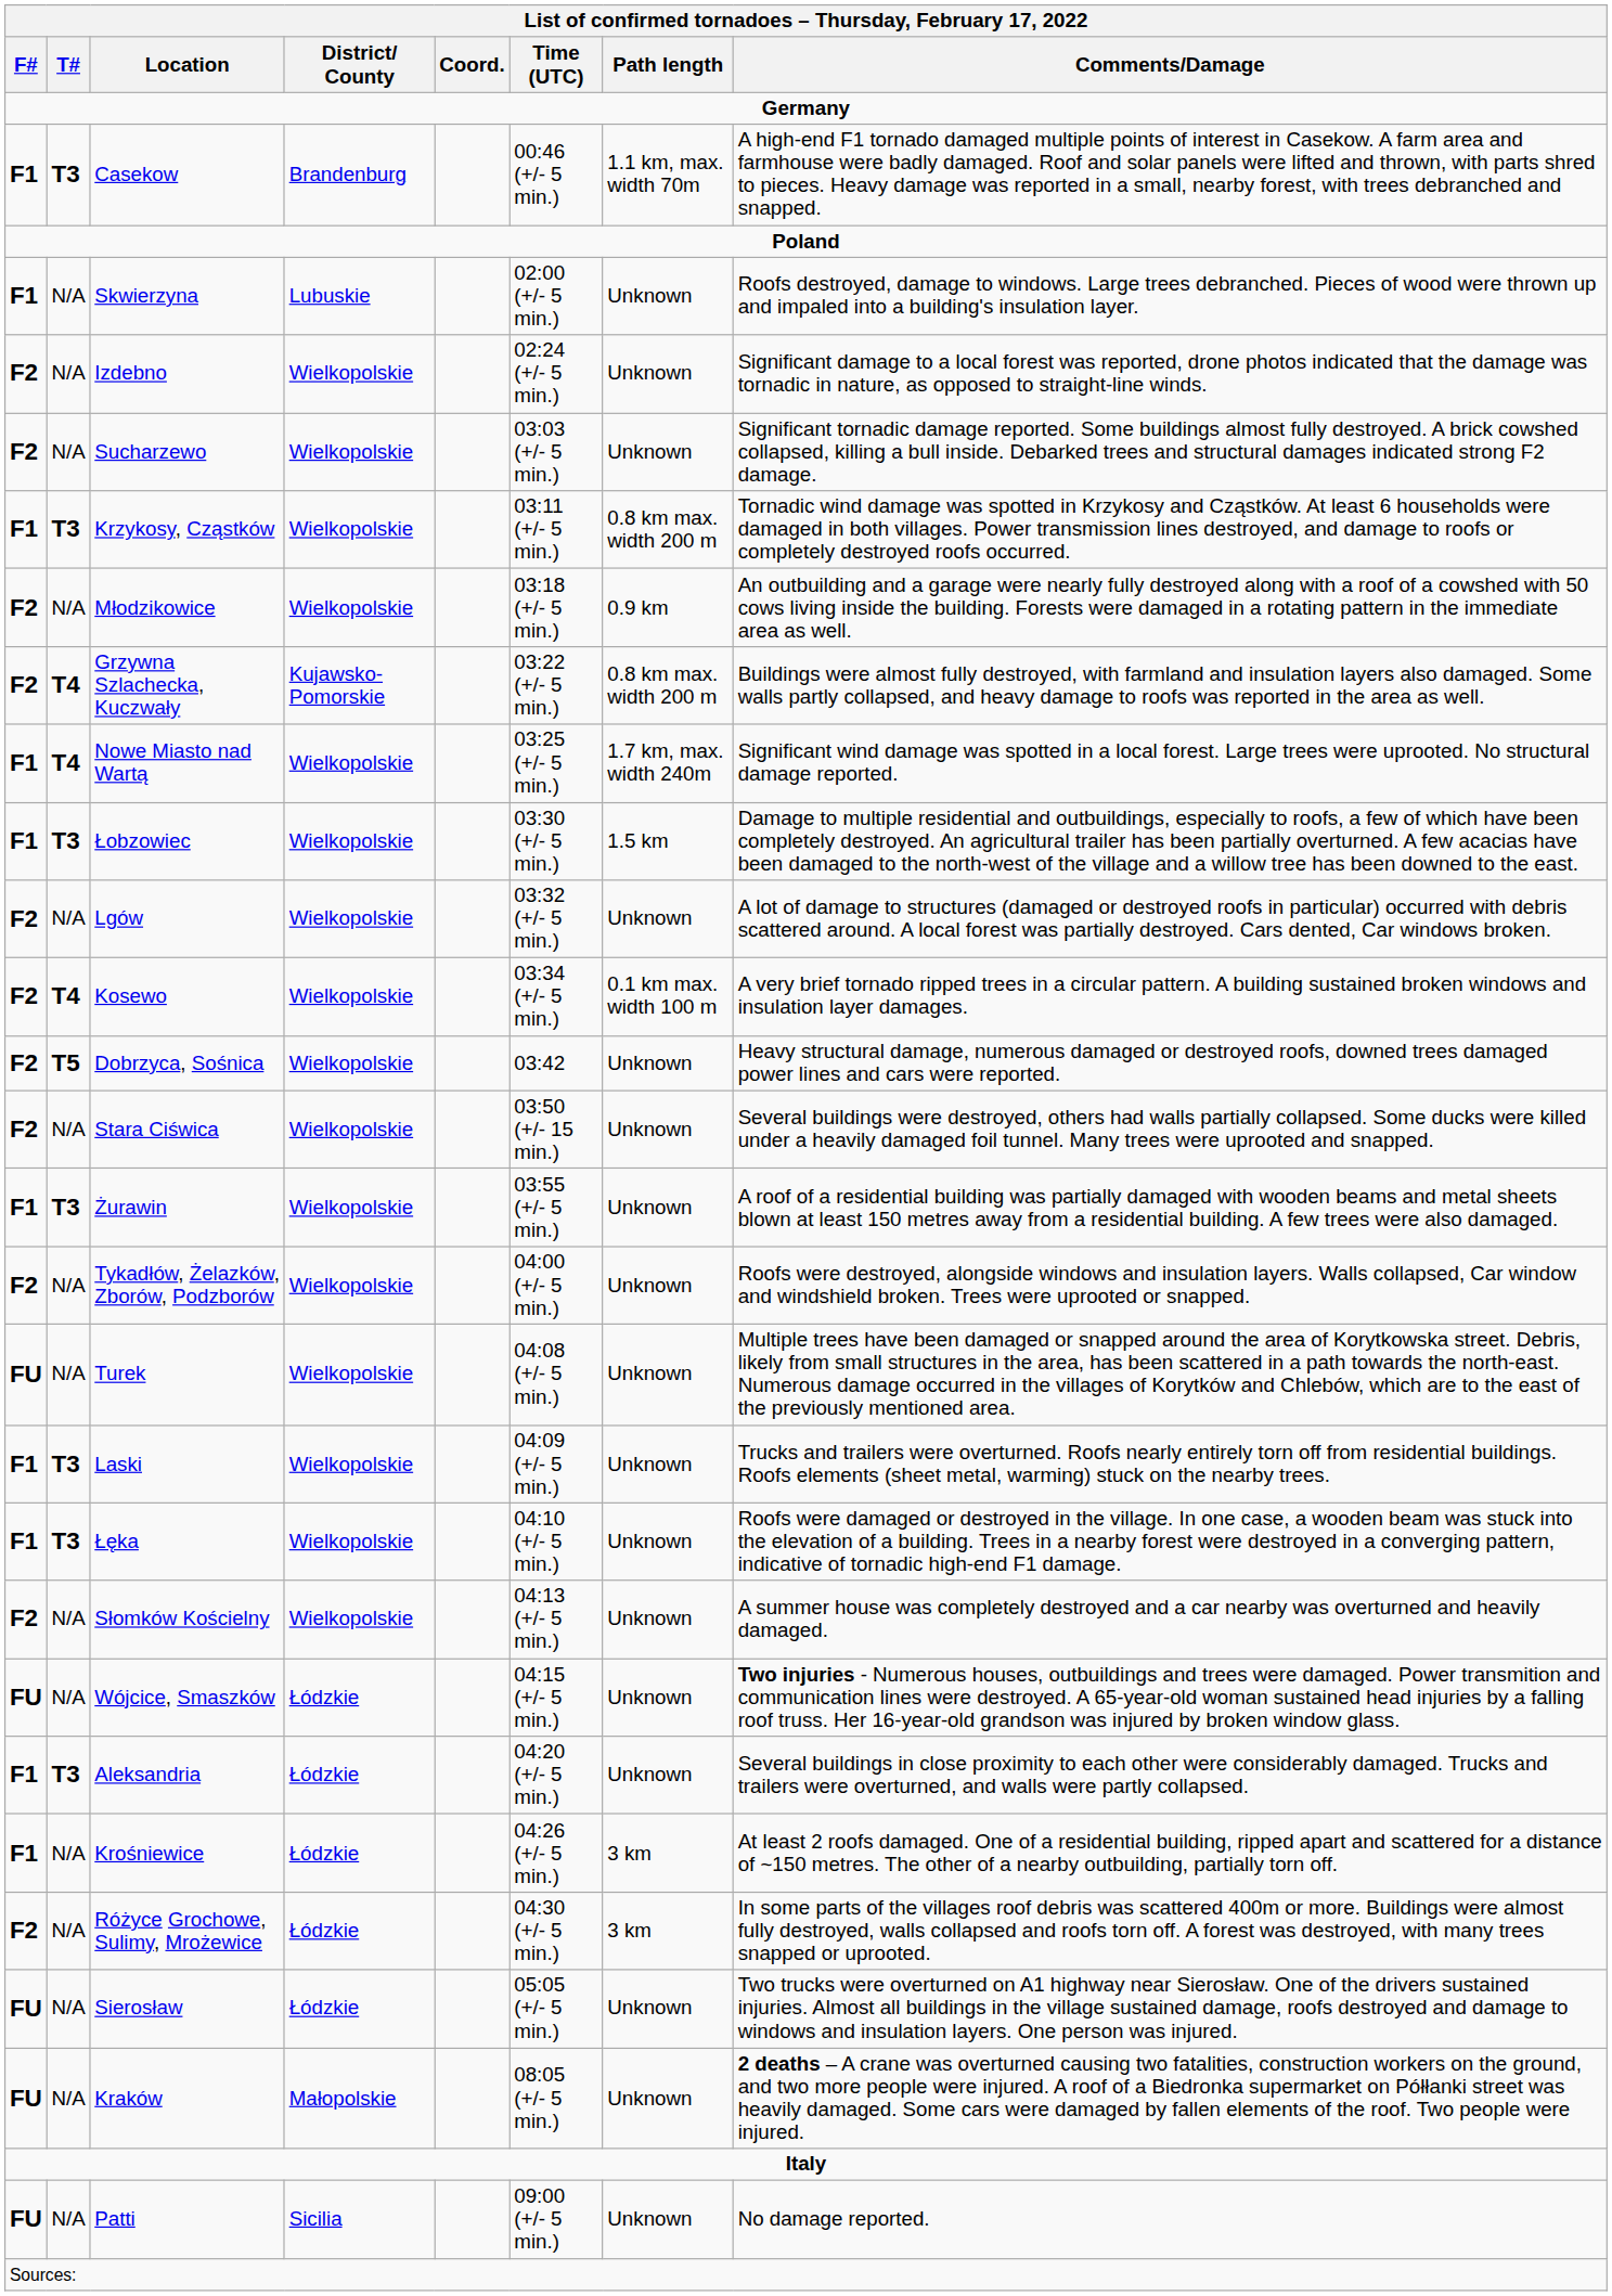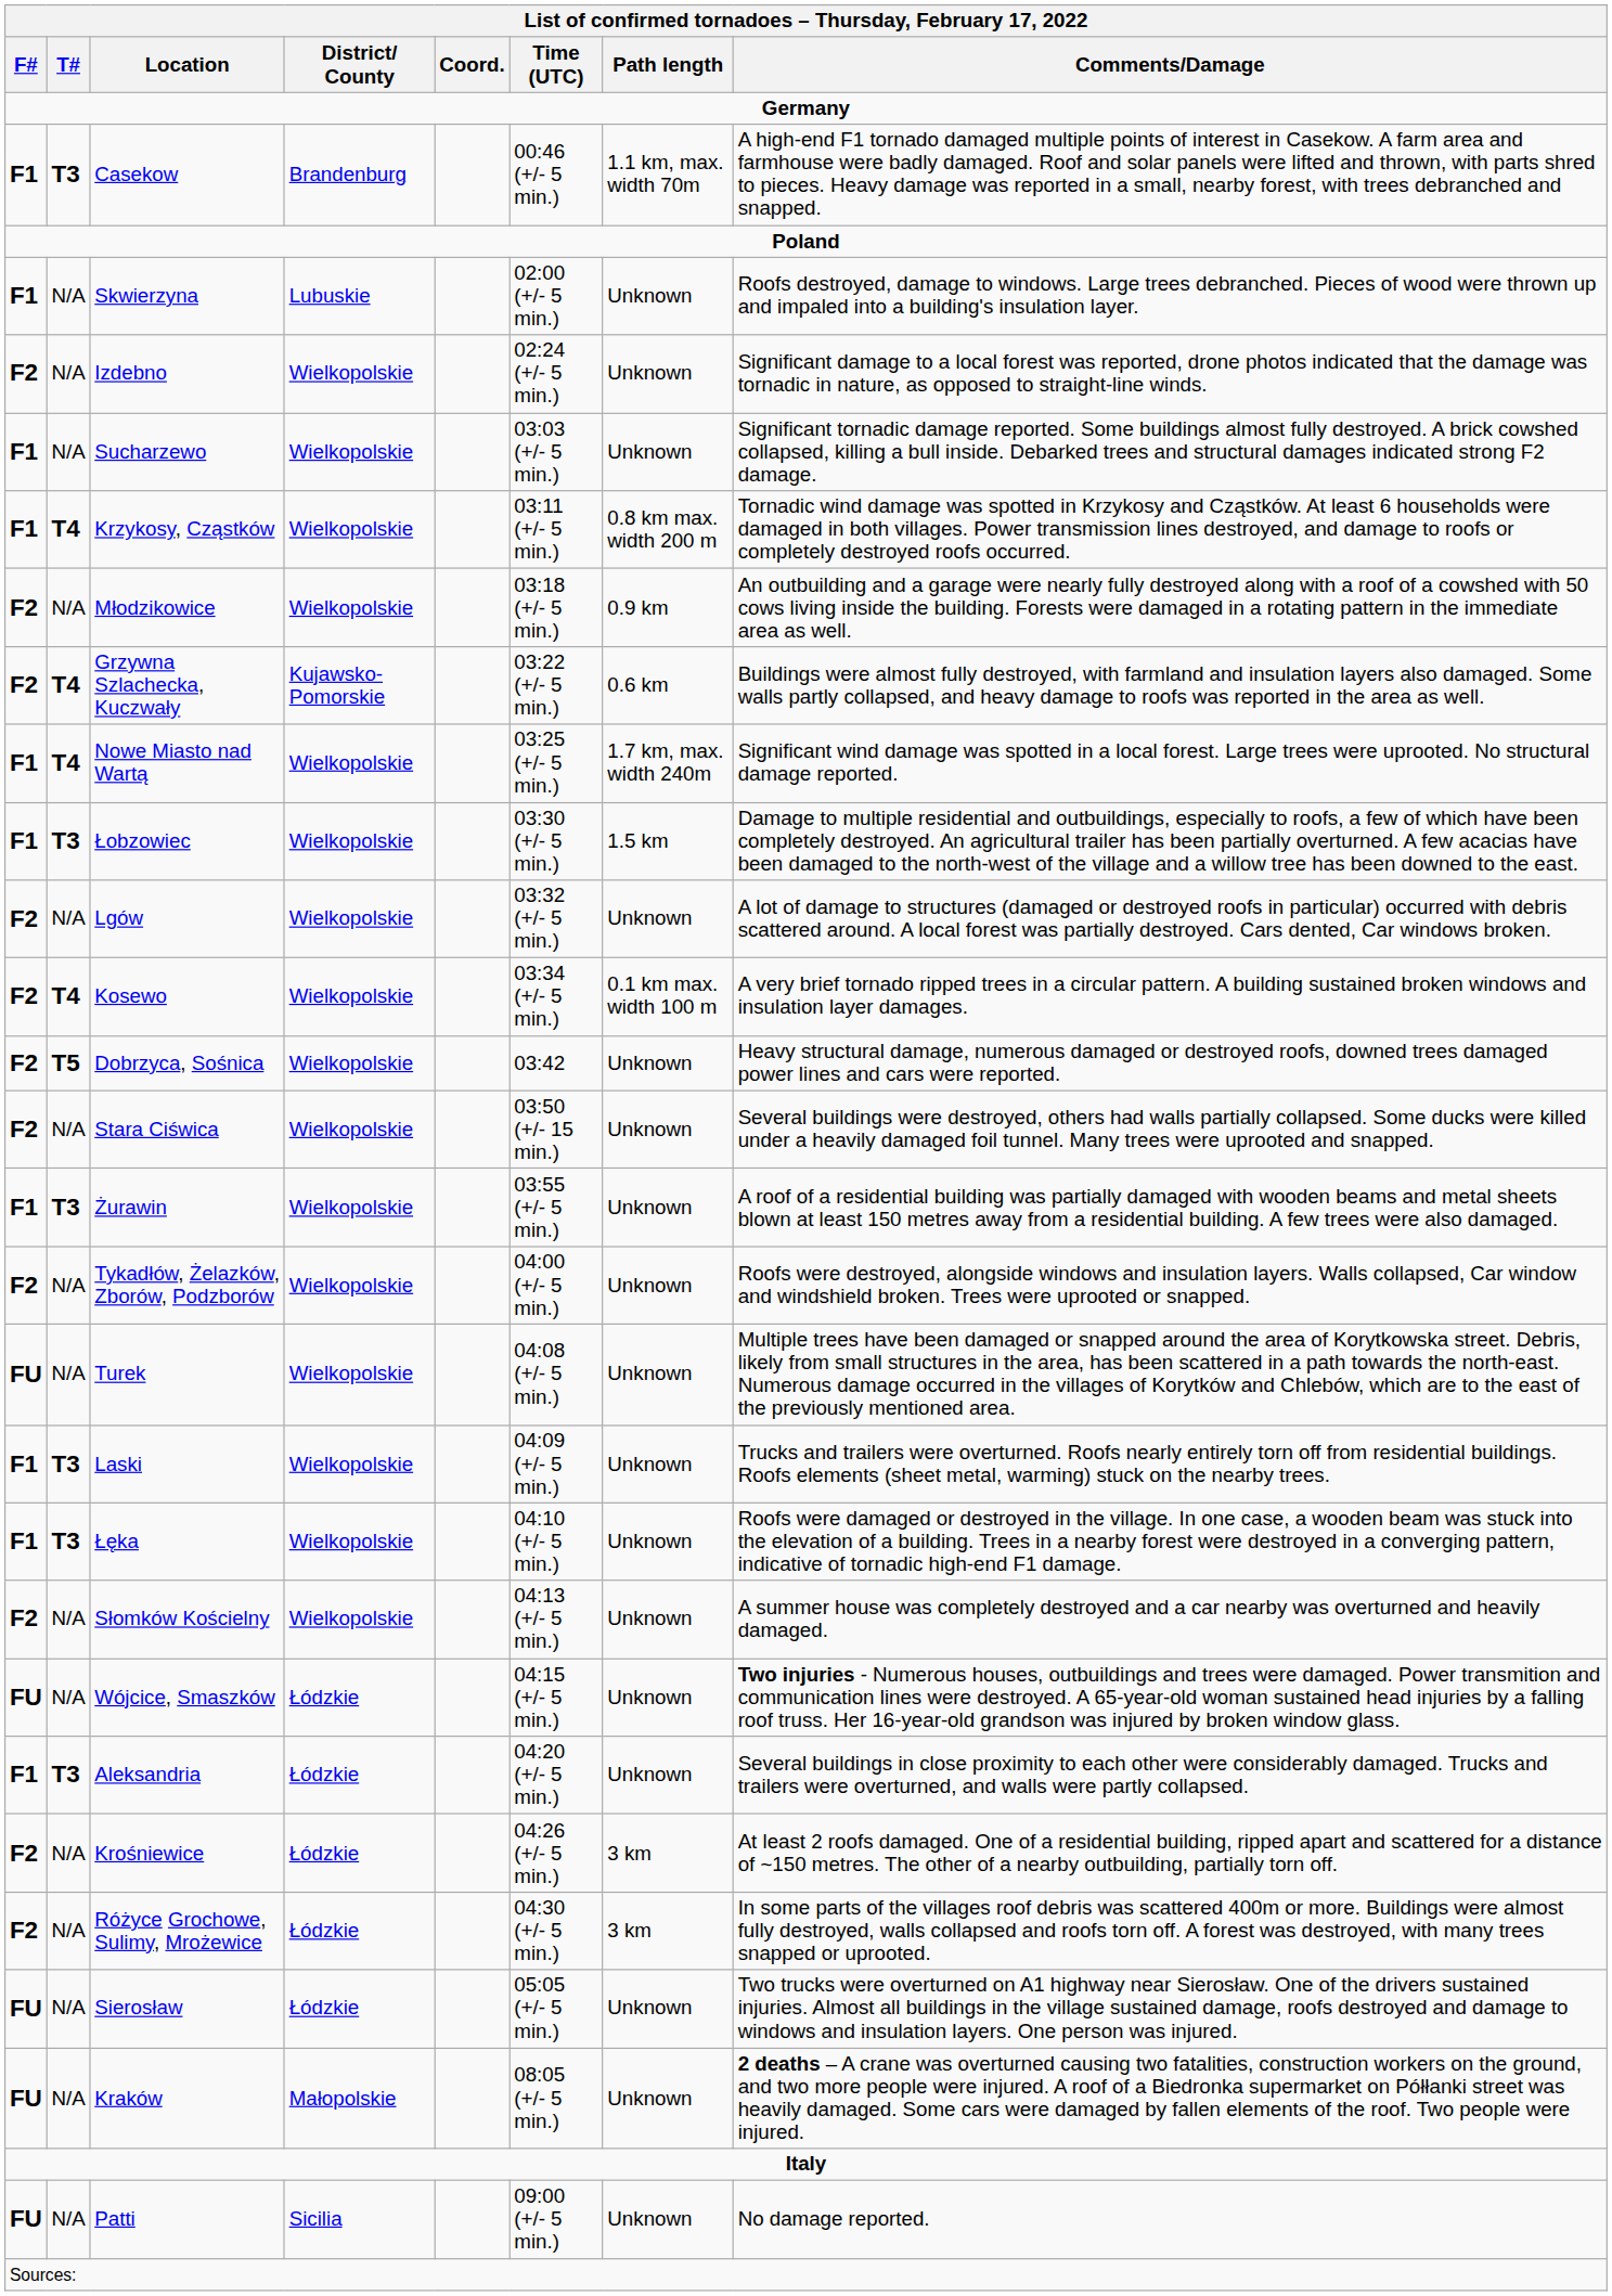Sucharzewo | F#: F2 -> F1
Krzykosy, Cząstków | T#: T3 -> T4
Grzywna Szlachecka, Kuczwały | Path length: 0.8 km max. width 200 m -> 0.6 km
Krośniewice | F#: F1 -> F2
